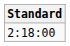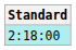row 2 | column 1: no background -> paleturquoise background
